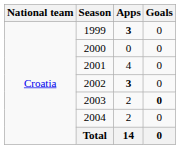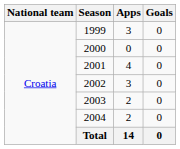1999 | Apps: bold -> normal
2002 | Apps: bold -> normal
2003 | Goals: bold -> normal
